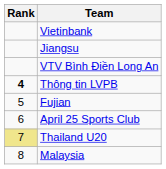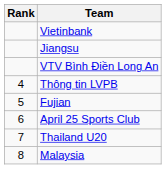Thông tin LVPB | Rank: bold -> normal
Thailand U20 | Rank: khaki background -> no background
